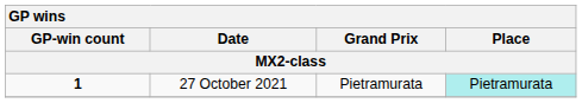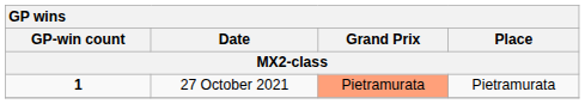27 October 2021 | Grand Prix / MX2-class: no background -> lightsalmon background
27 October 2021 | Place / MX2-class: paleturquoise background -> no background
